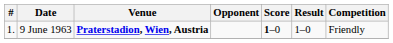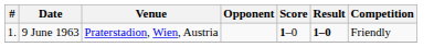9 June 1963 | Venue: bold -> normal
9 June 1963 | Result: normal -> bold
